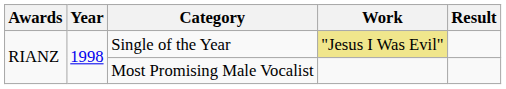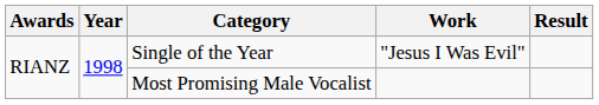Single of the Year | Work: khaki background -> no background
